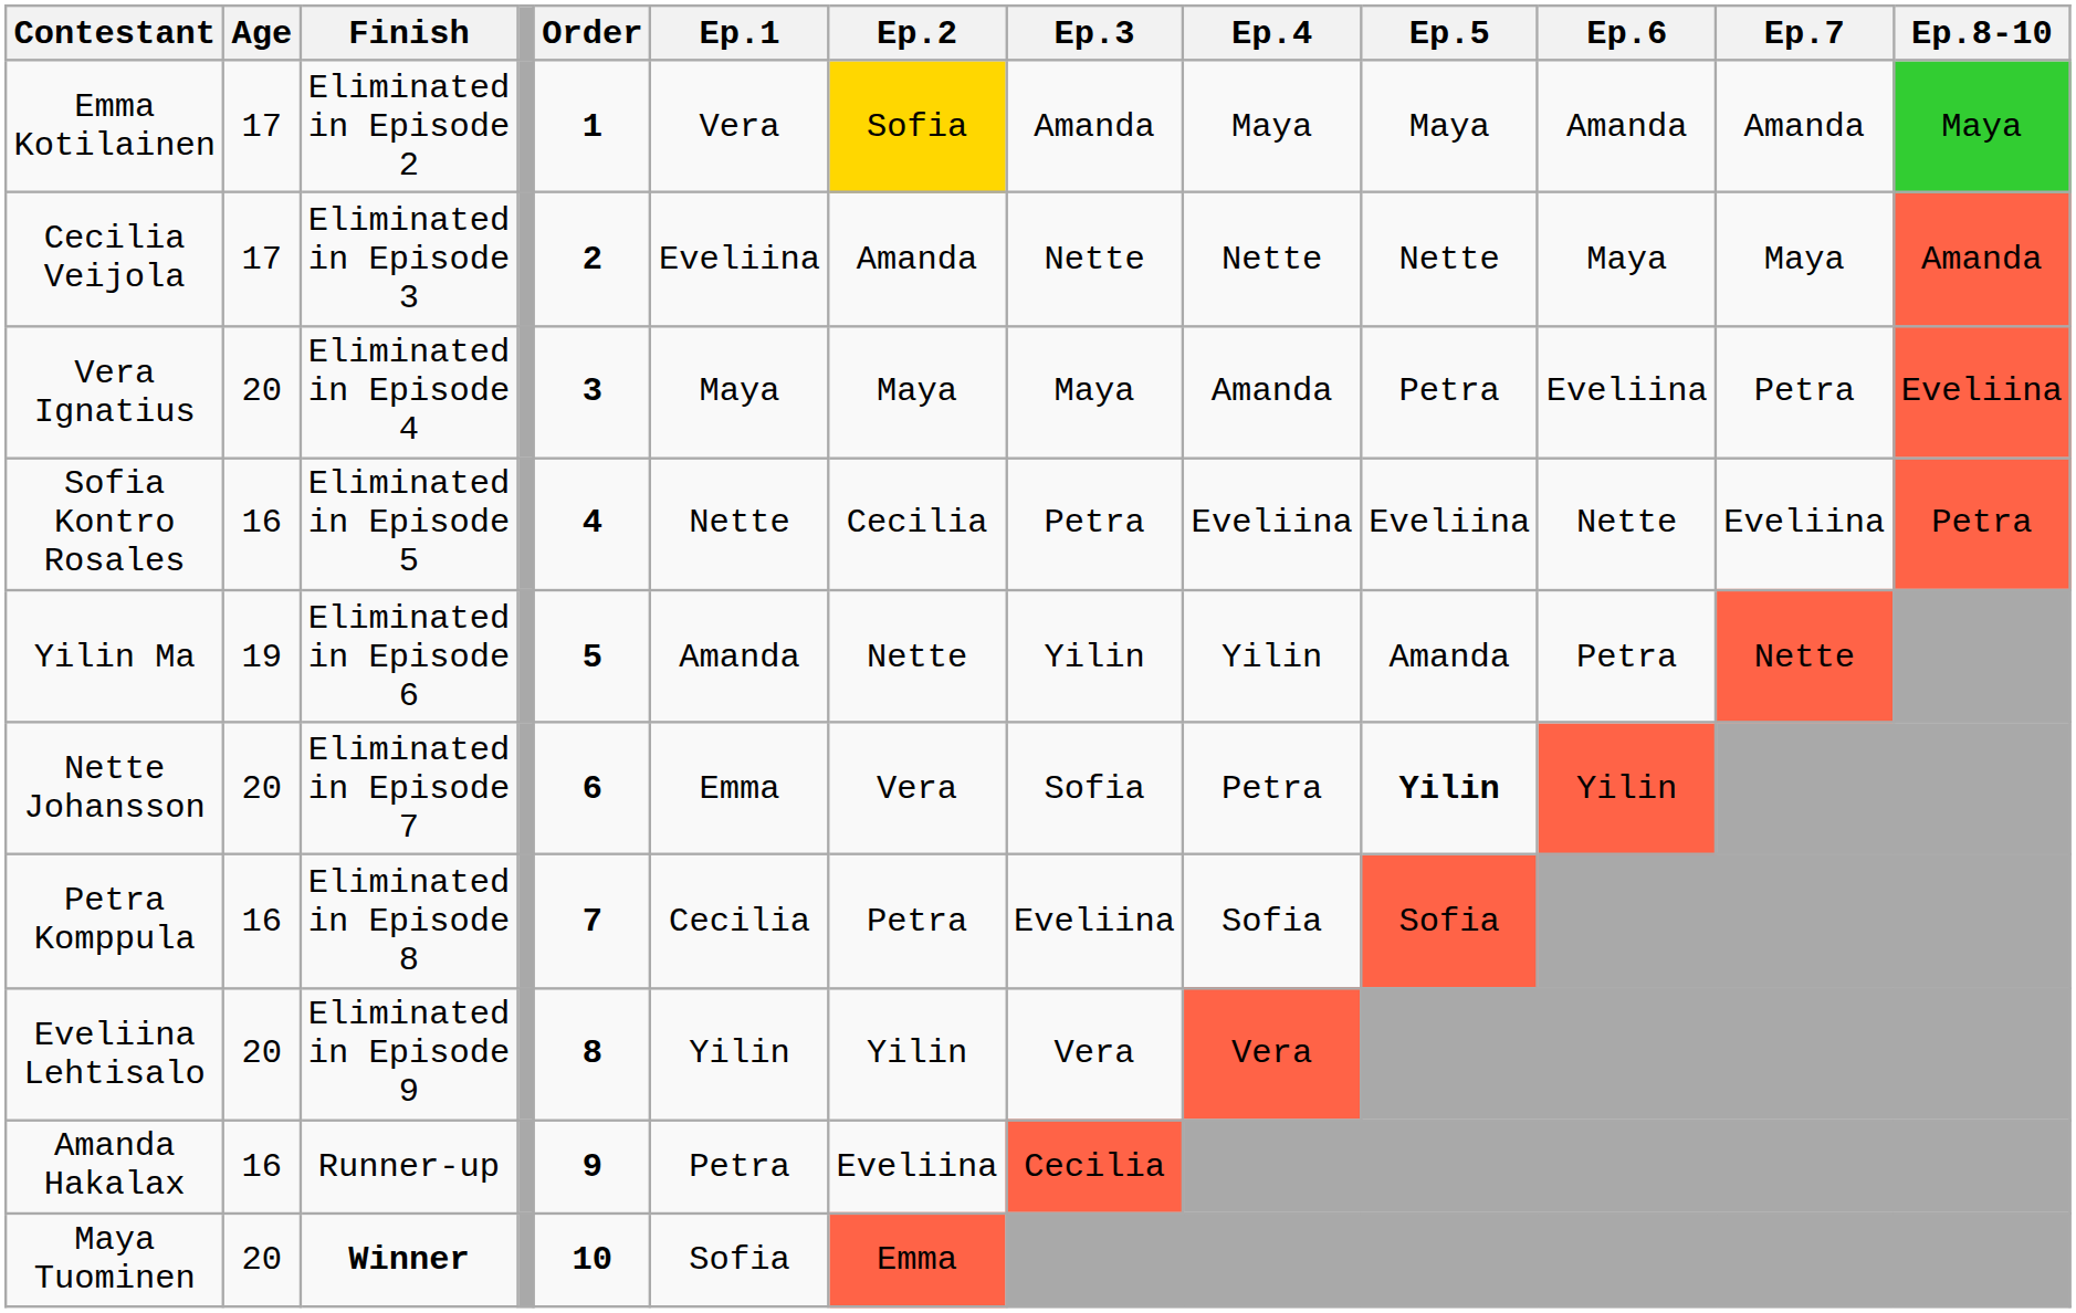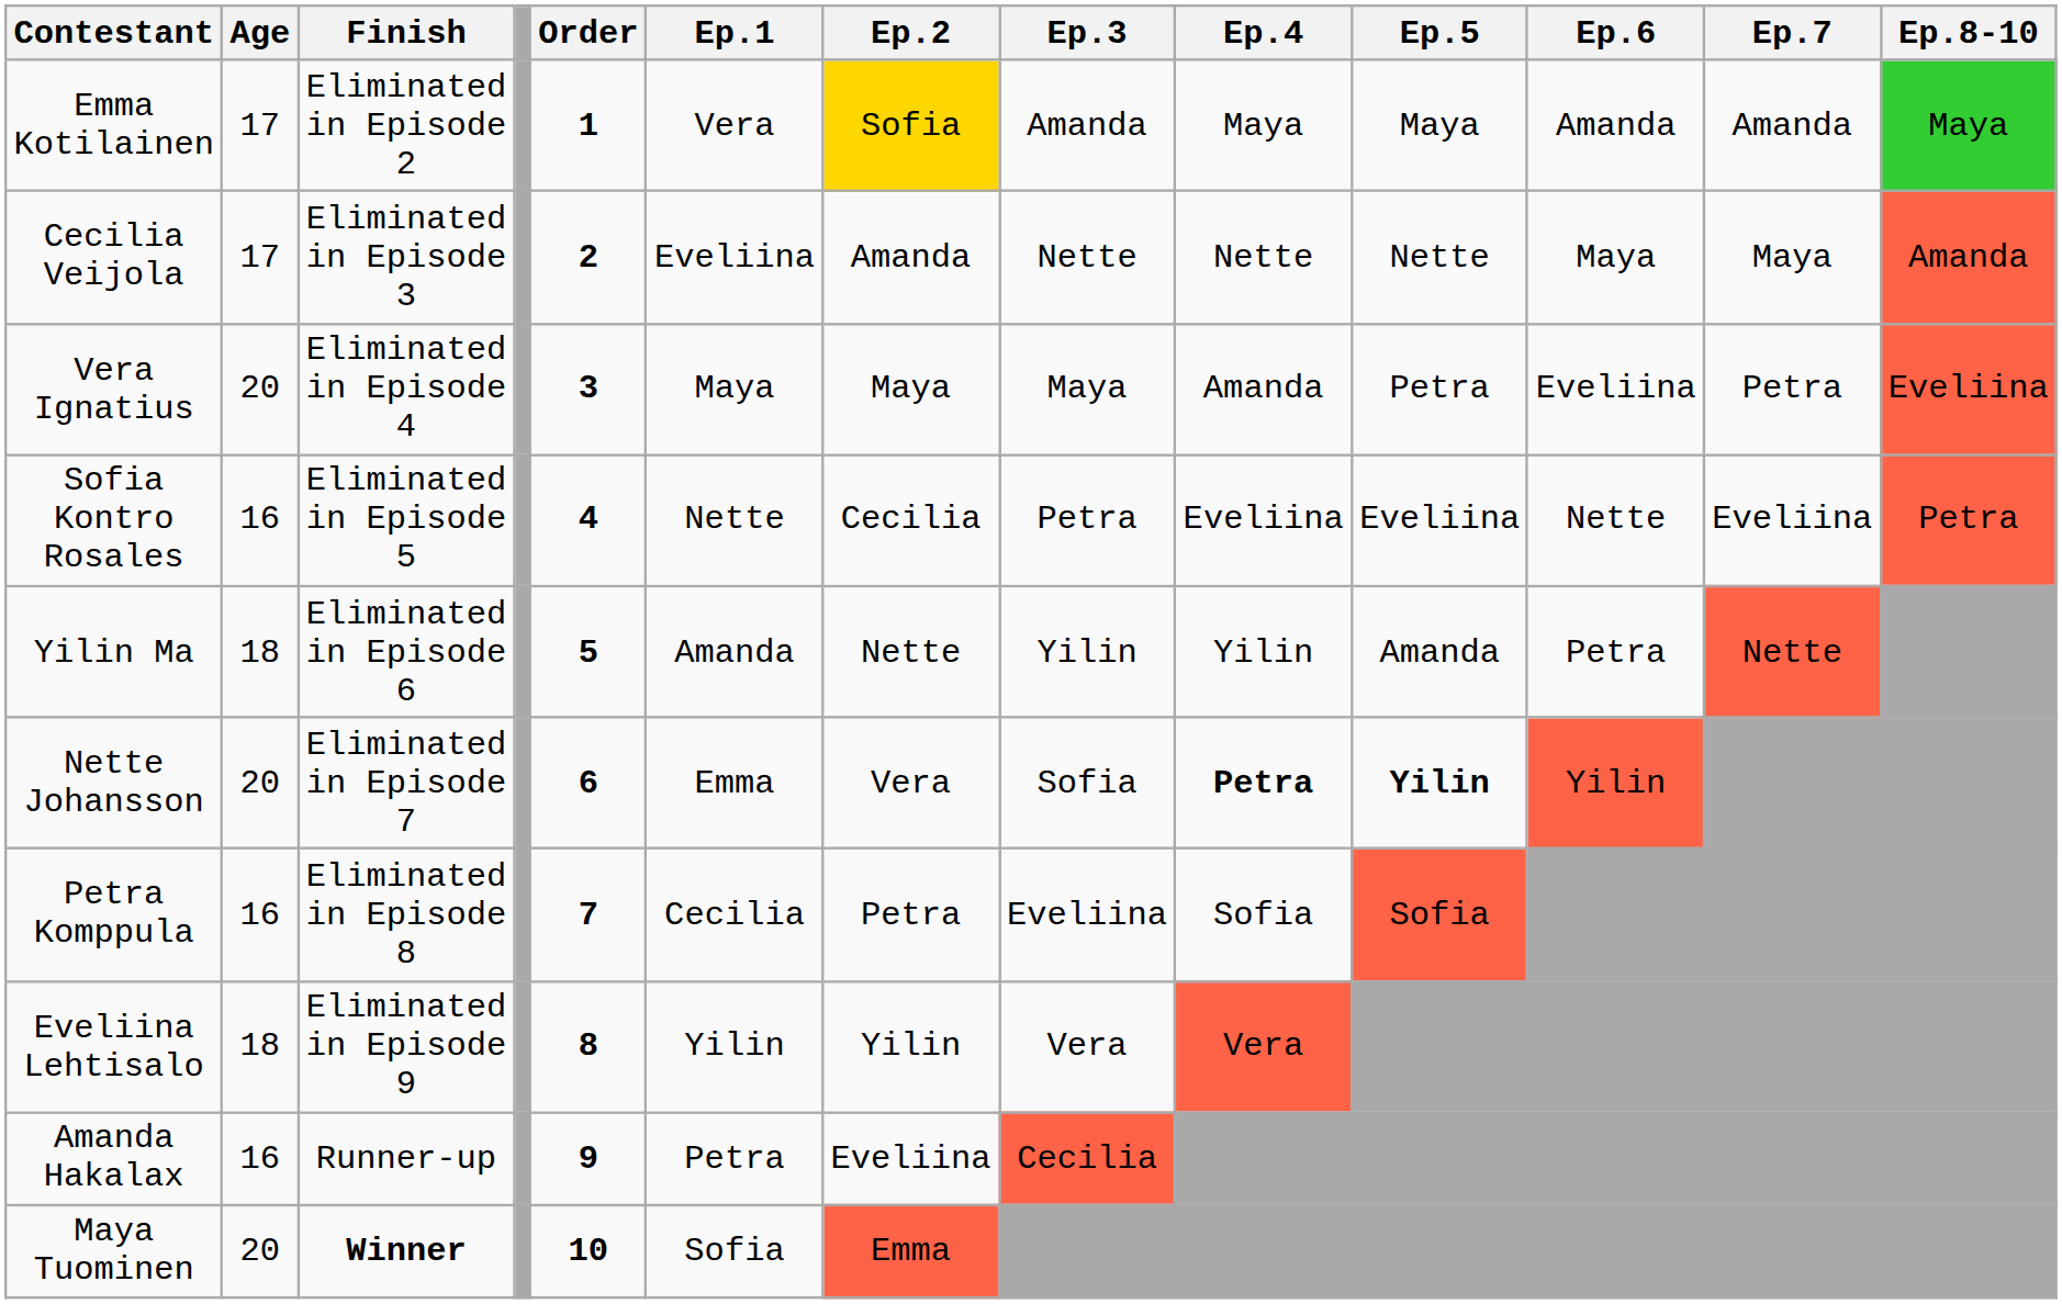Yilin Ma | Age: 19 -> 18
Nette Johansson | Ep.4: normal -> bold
Eveliina Lehtisalo | Age: 20 -> 18
